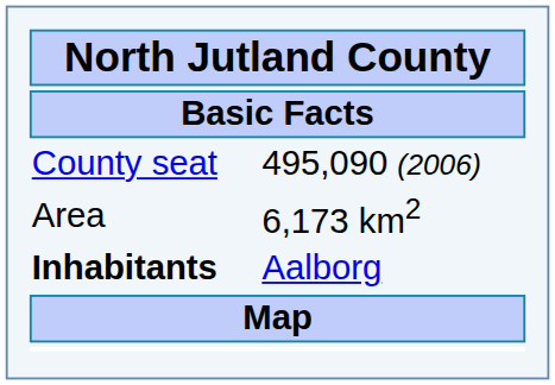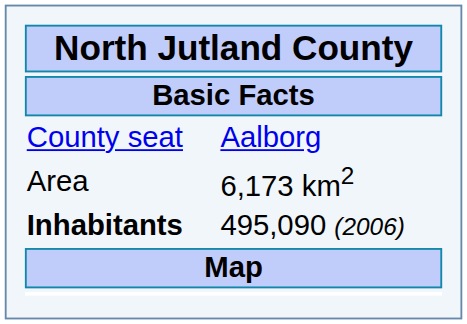row 3 | column 2: 495,090 (2006) -> Aalborg
row 5 | column 2: Aalborg -> 495,090 (2006)
